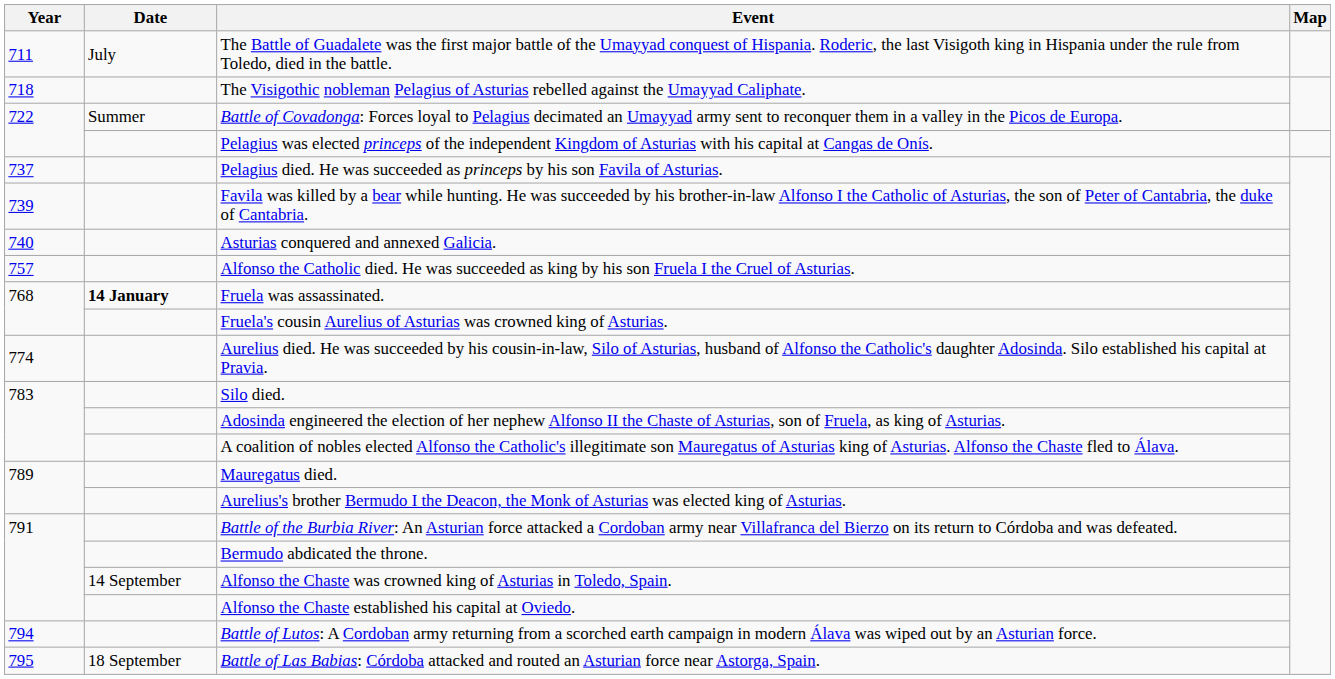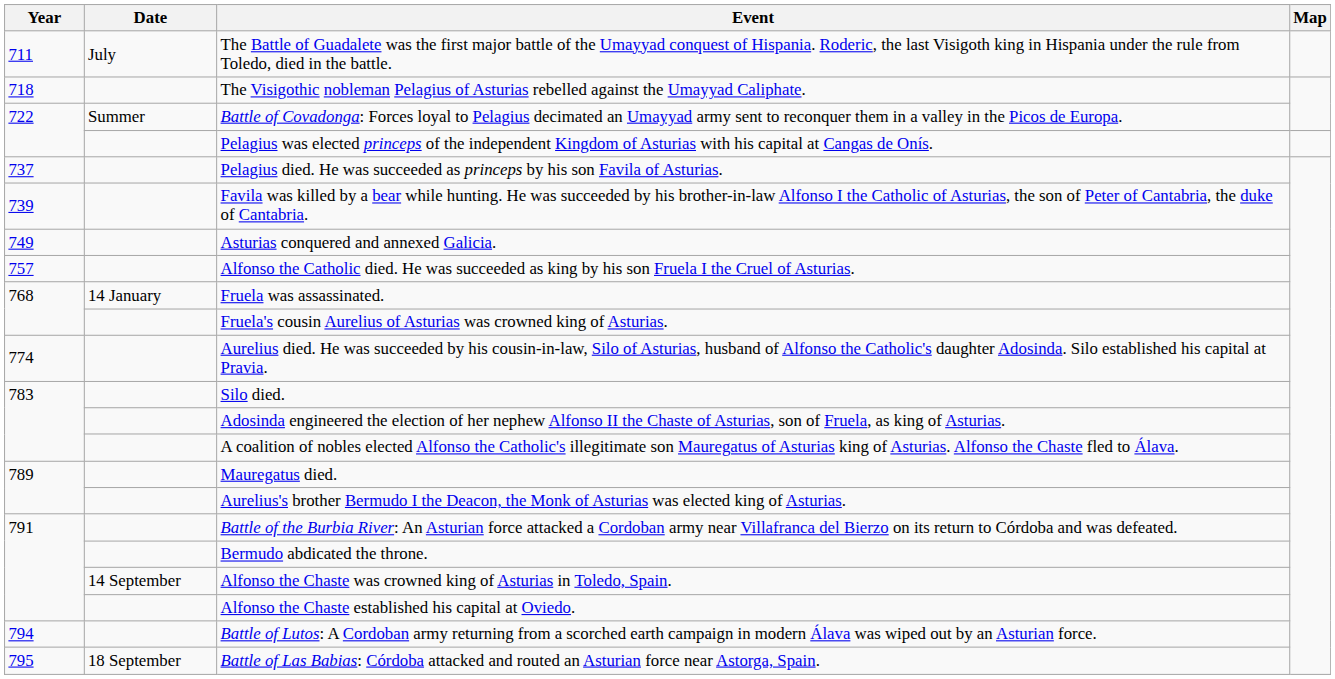Asturias conquered and annexed Galicia. | Year: 740 -> 749
Fruela was assassinated. | Date: bold -> normal
